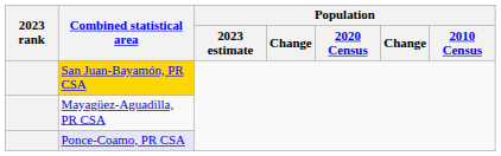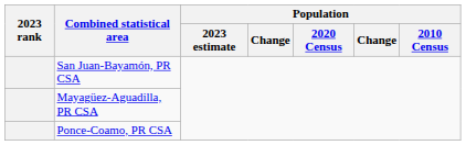San Juan-Bayamón, PR CSA | Combined statistical area: gold background -> no background
Ponce-Coamo, PR CSA | Combined statistical area: lavender background -> no background
